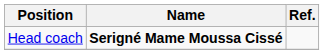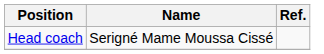Head coach | Name: bold -> normal
